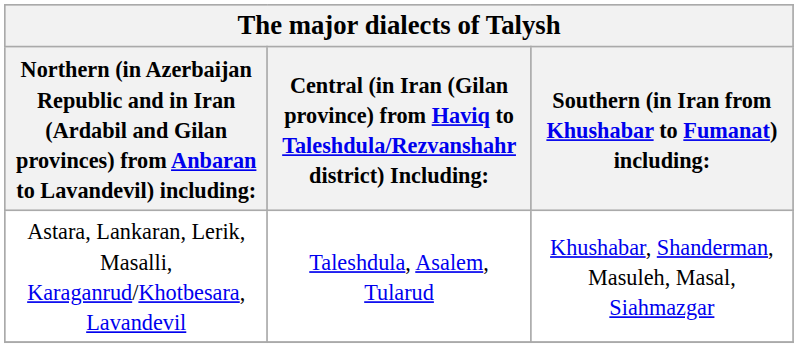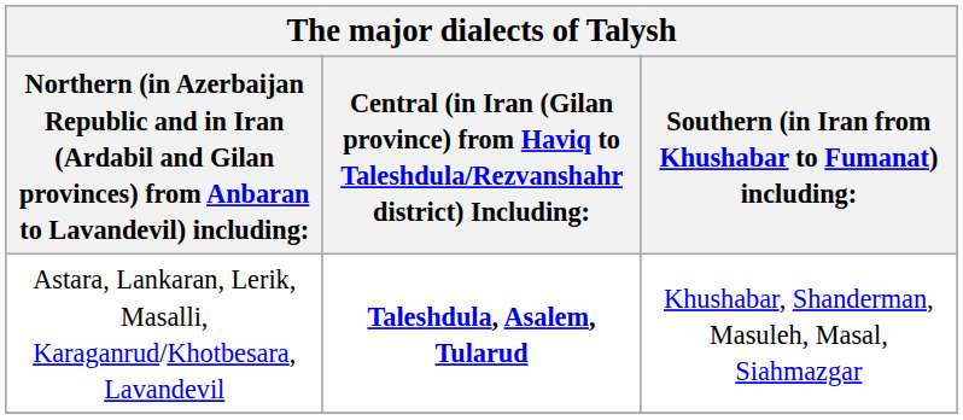row 3 | column 2: normal -> bold
